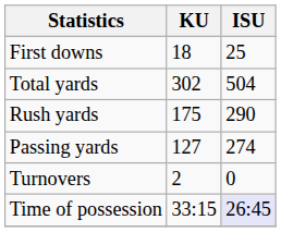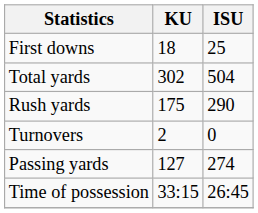rows swapped: Passing yards <-> Turnovers
Time of possession | ISU: lavender background -> no background
